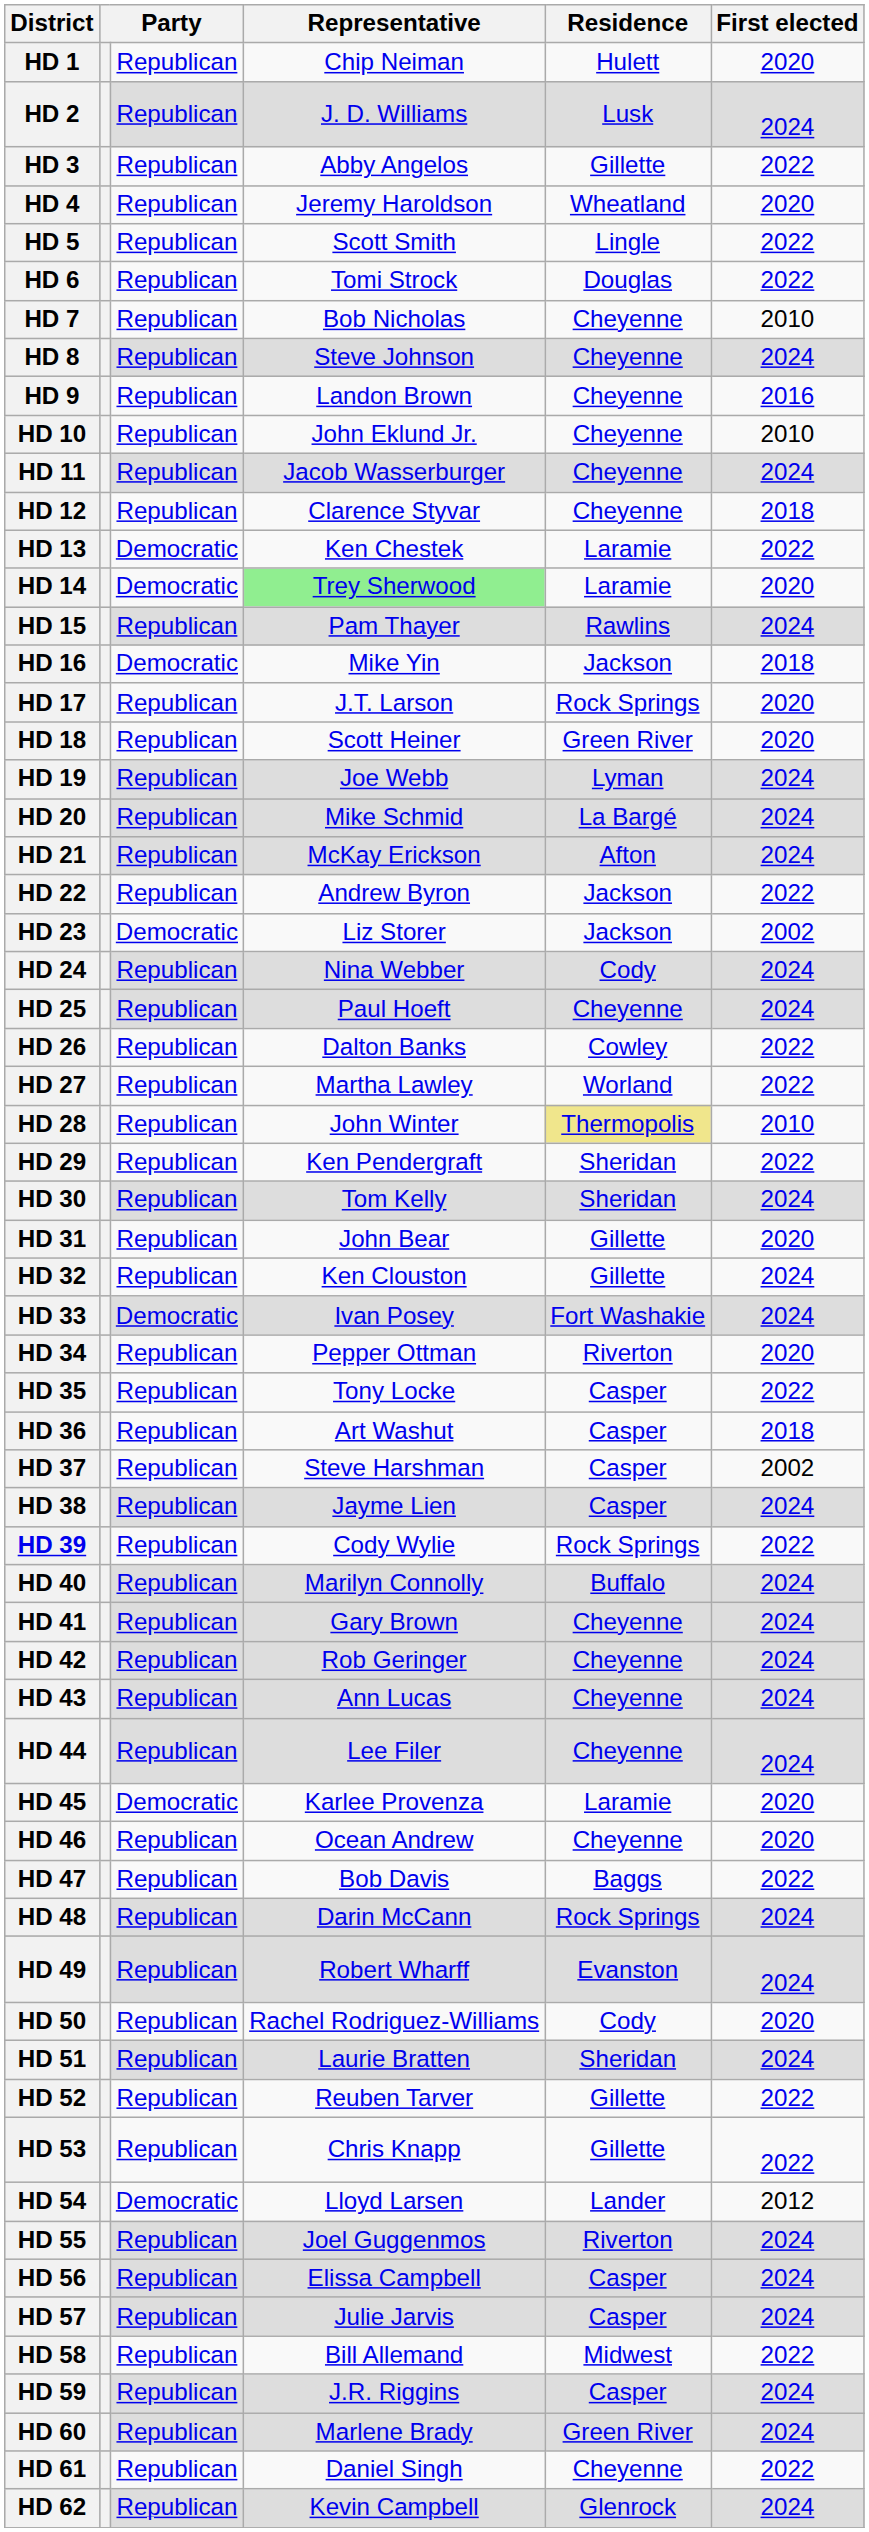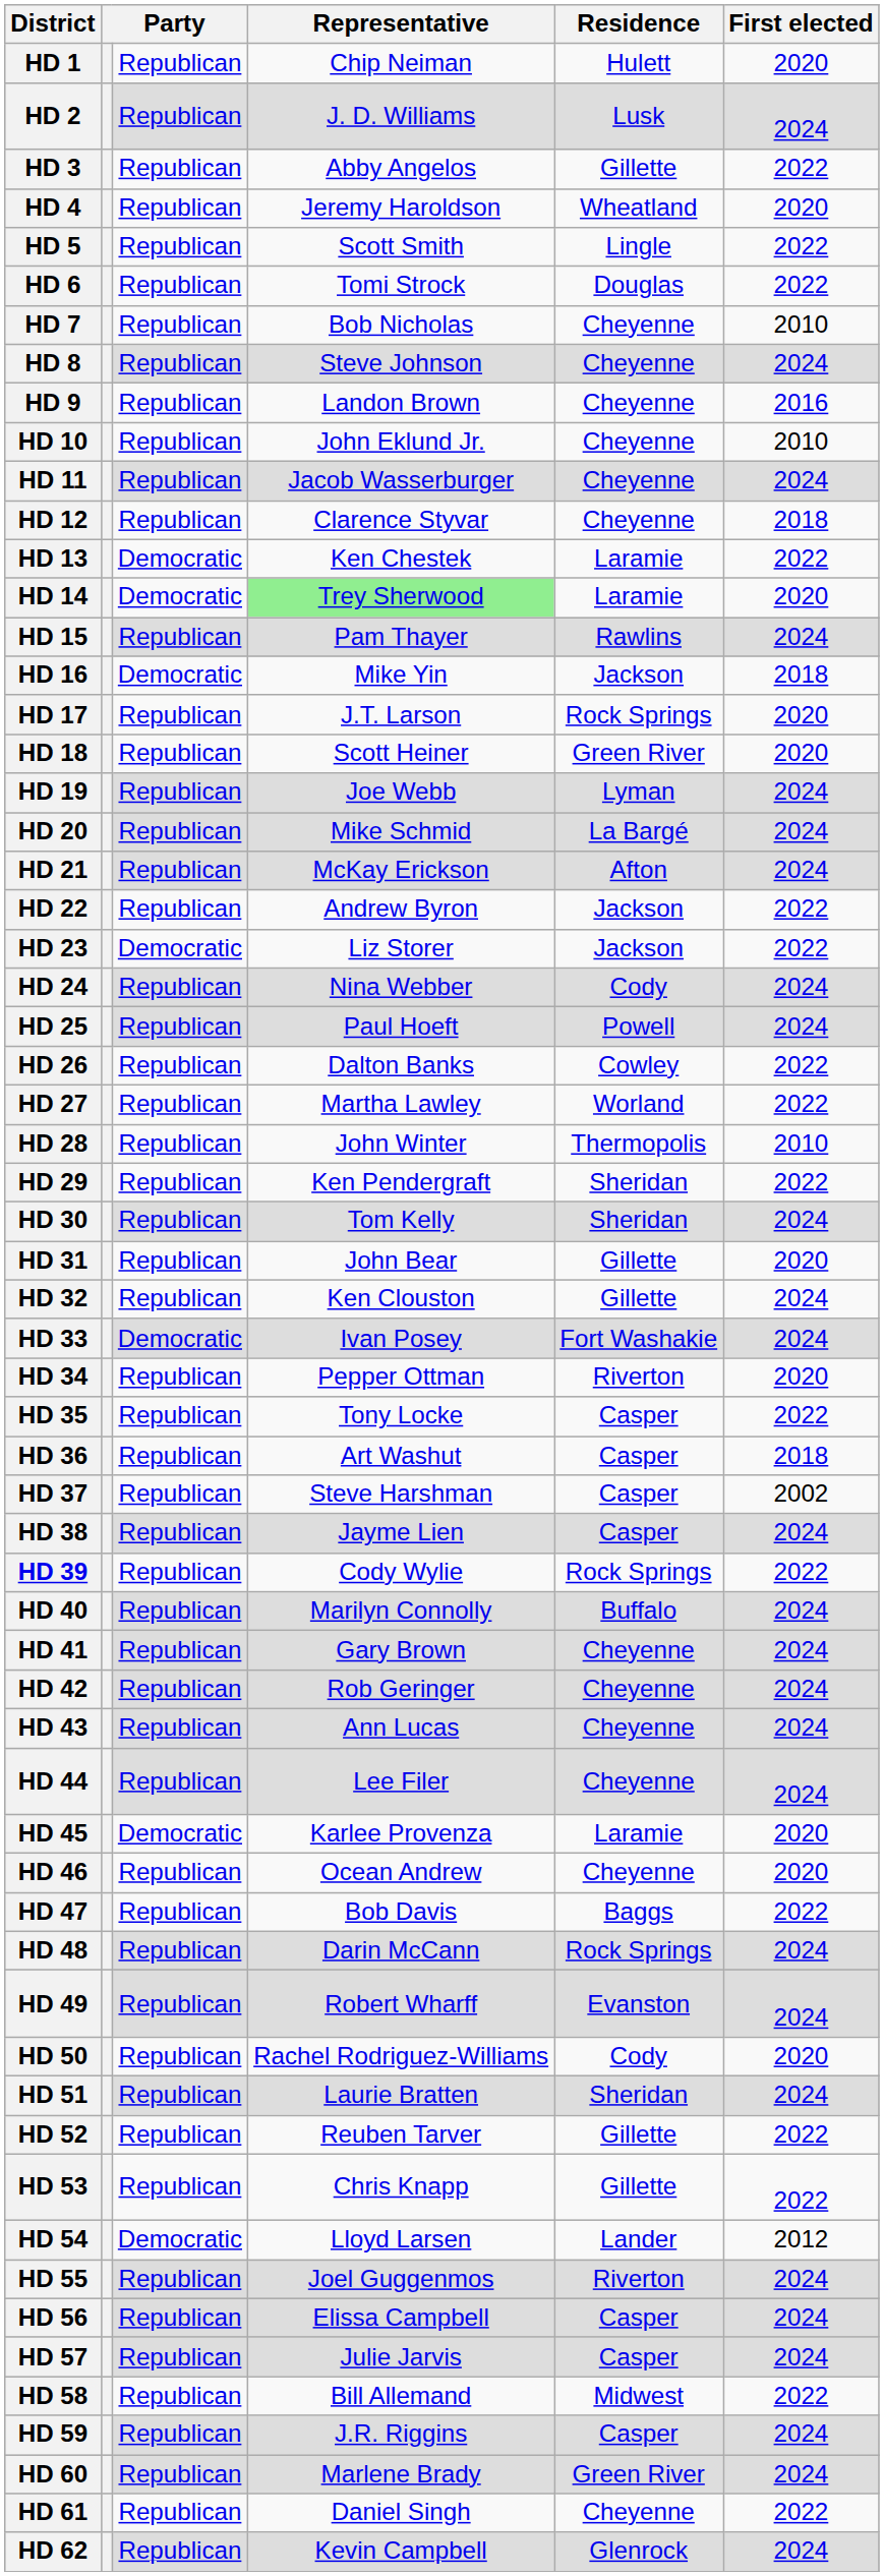HD 23 | First elected: 2002 -> 2022
HD 25 | Residence: Cheyenne -> Powell
HD 28 | Residence: khaki background -> no background
